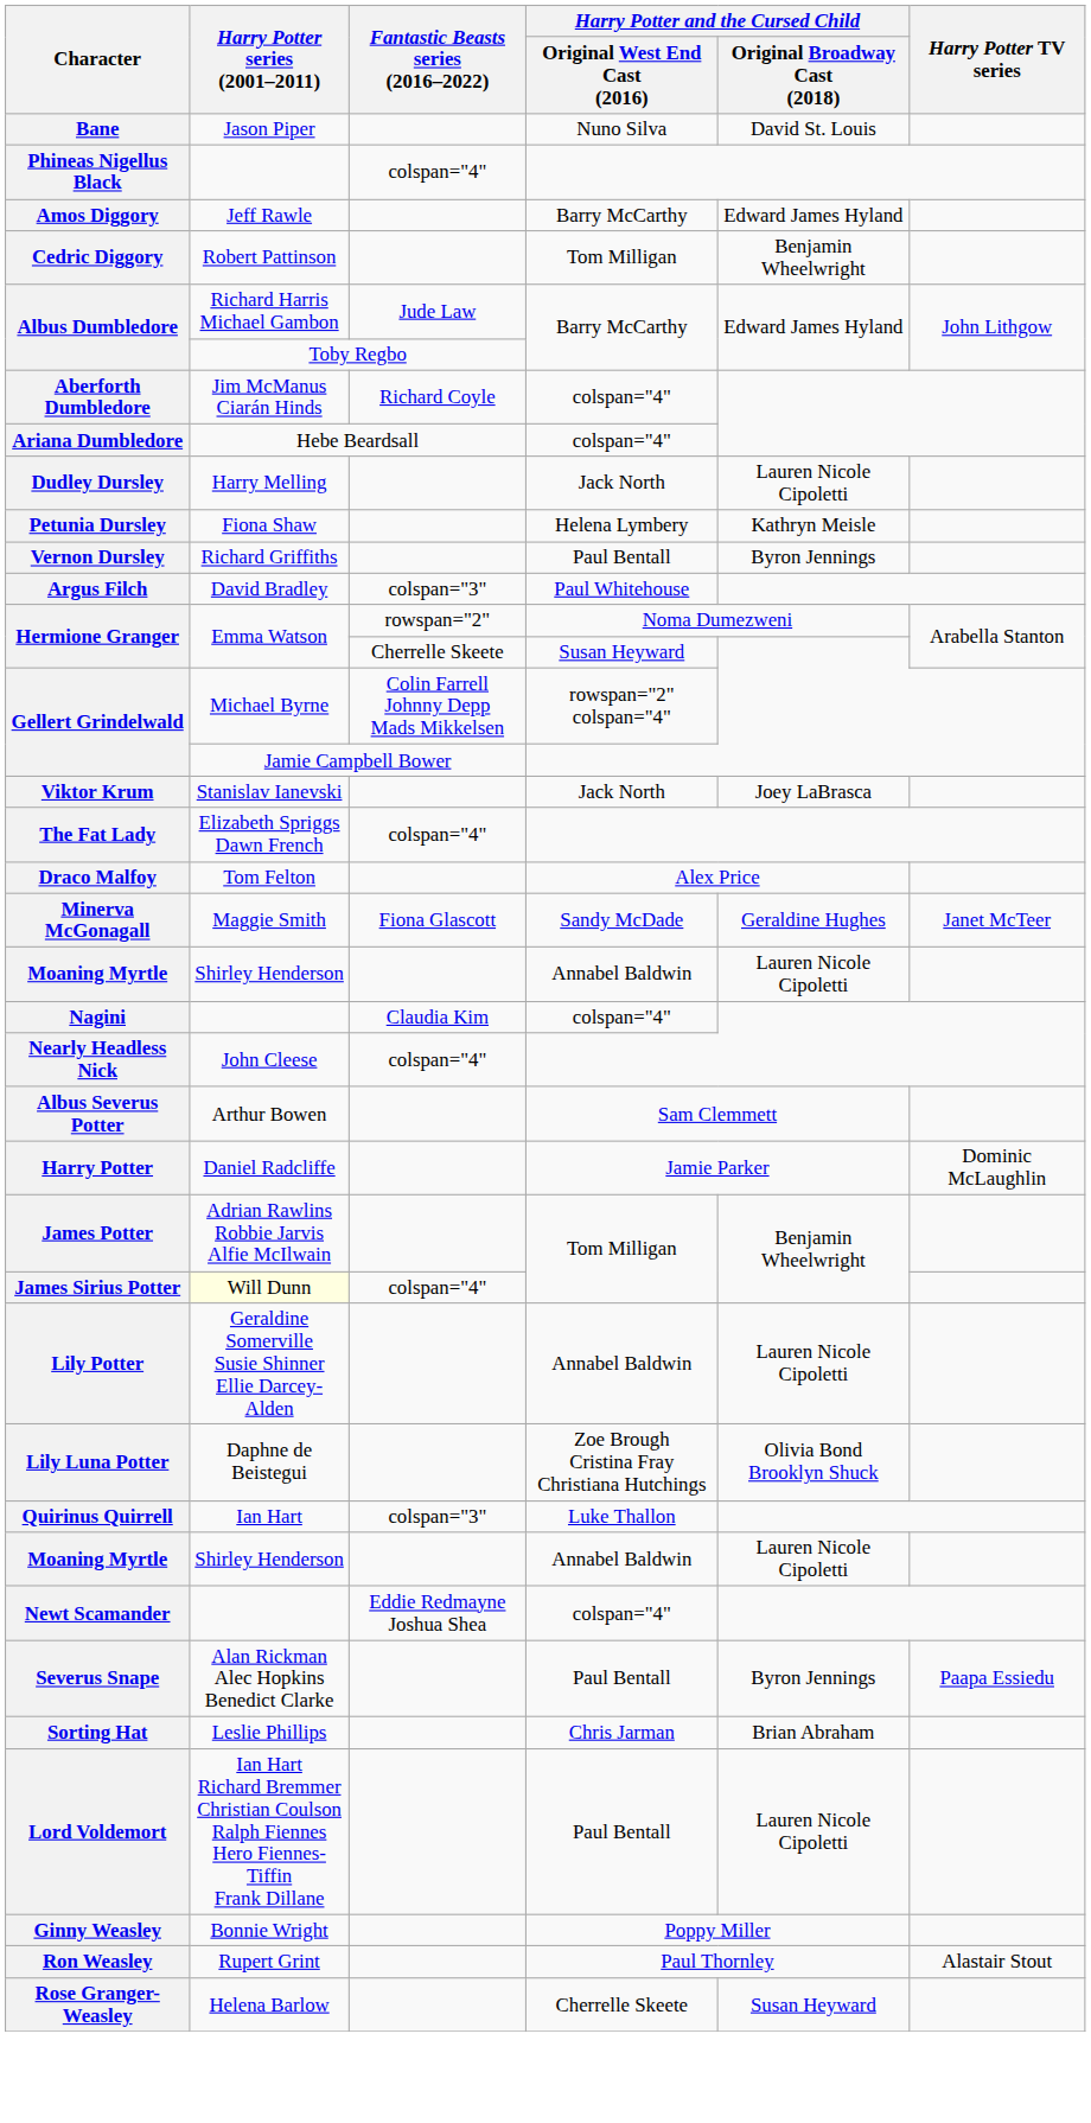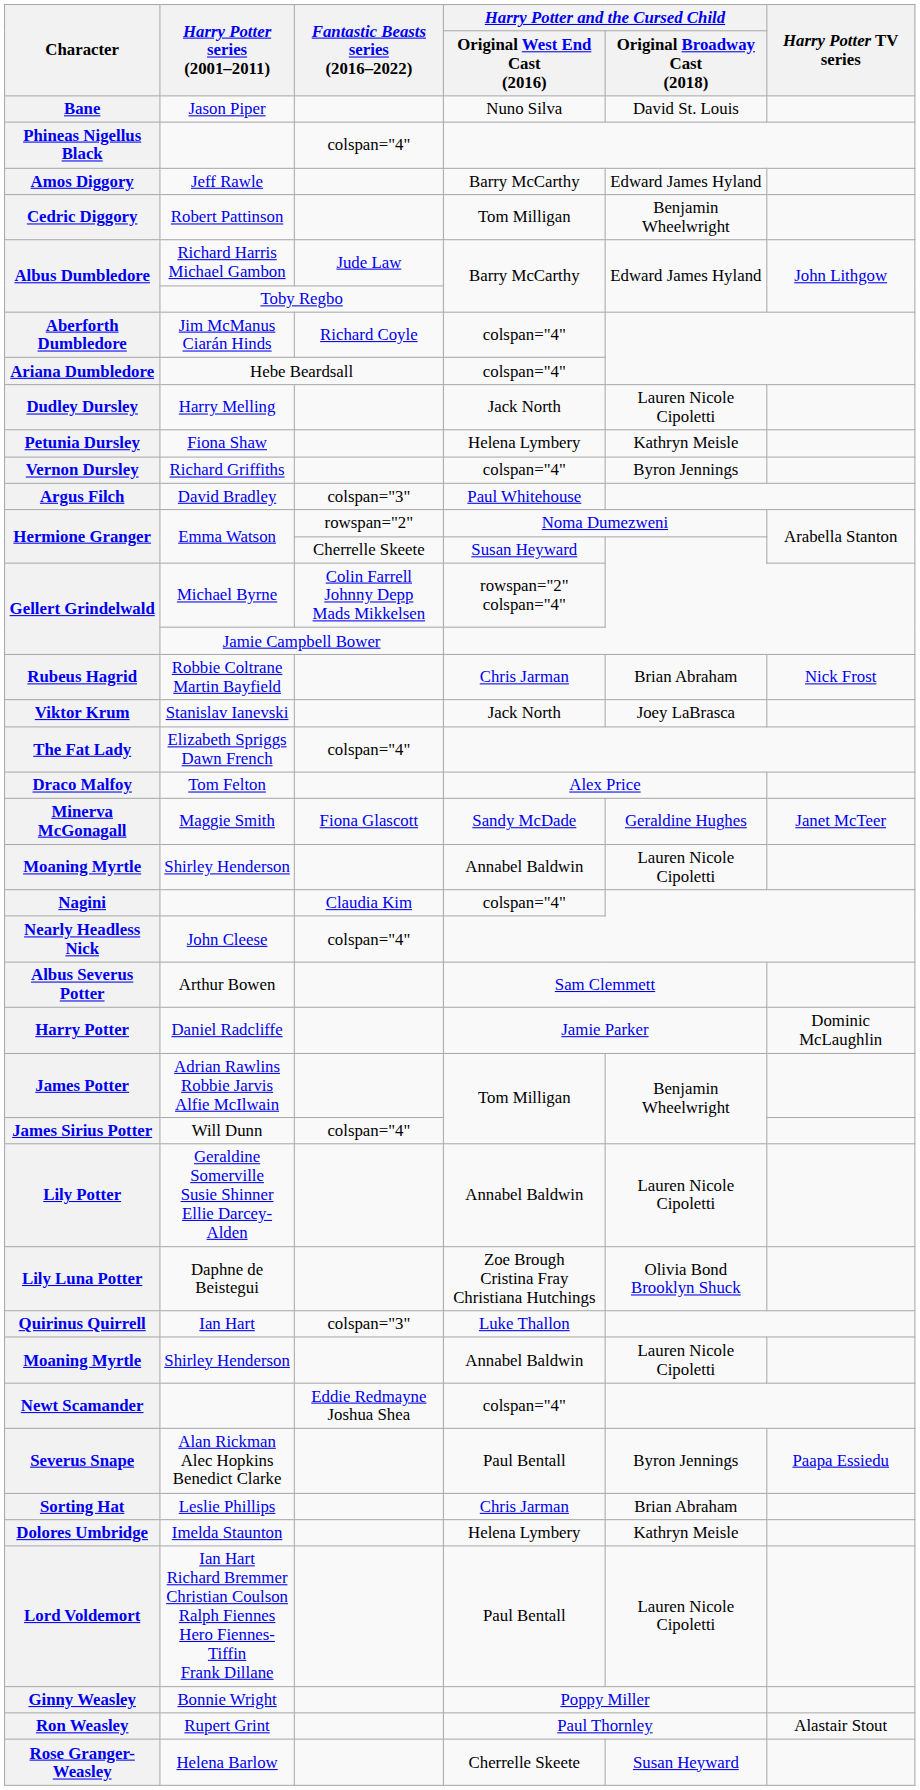Vernon Dursley | column 4: Paul Bentall -> colspan="4"
+ row: Rubeus Hagrid | Robbie Coltrane Martin Bayfield | Chris Jarman | Brian Abraham | Nick Frost
James Sirius Potter | Harry Potter series (2001–2011): lightyellow background -> no background
+ row: Dolores Umbridge | Imelda Staunton | Helena Lymbery | Kathryn Meisle
